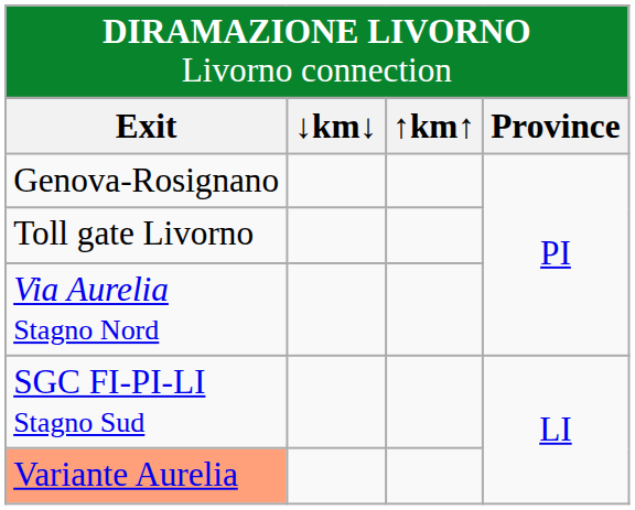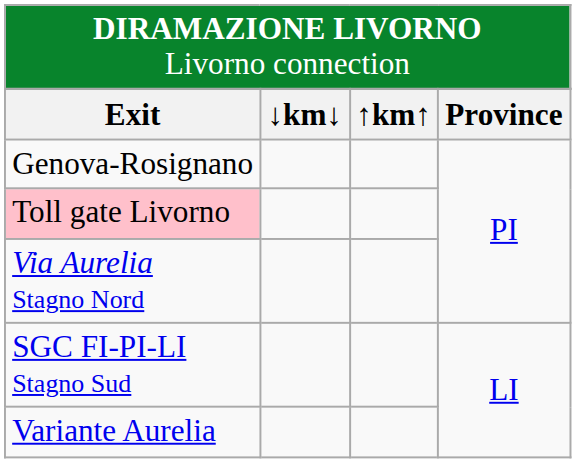Toll gate Livorno | column 1: no background -> pink background
Variante Aurelia | column 1: lightsalmon background -> no background
